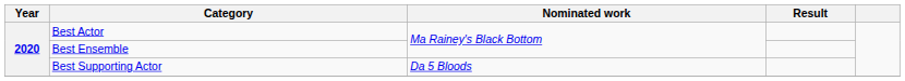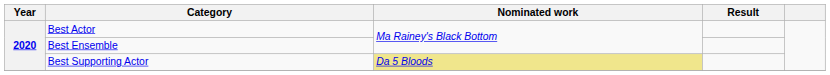Best Supporting Actor | Nominated work: no background -> khaki background
